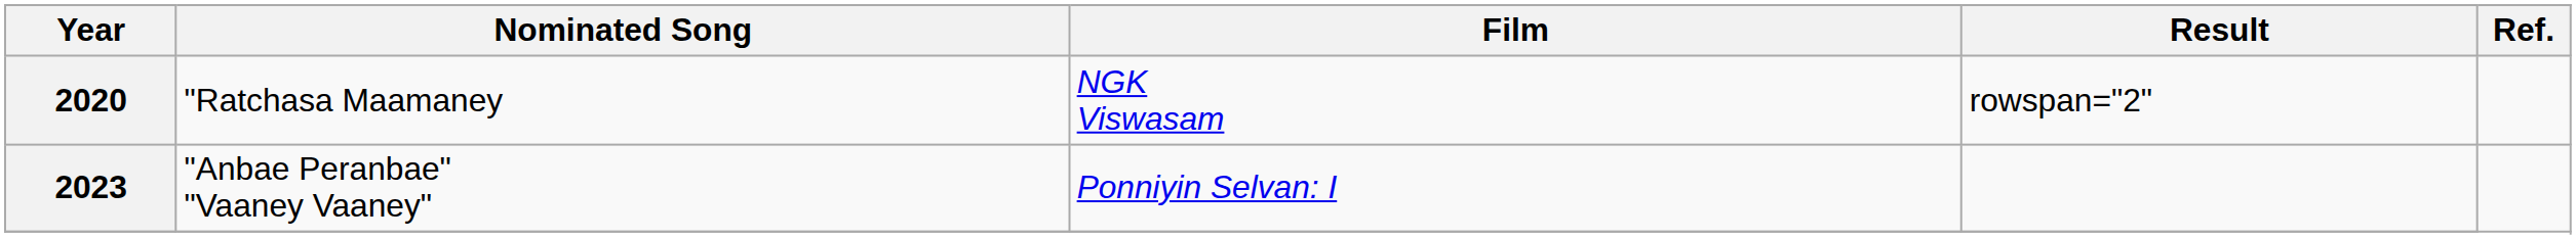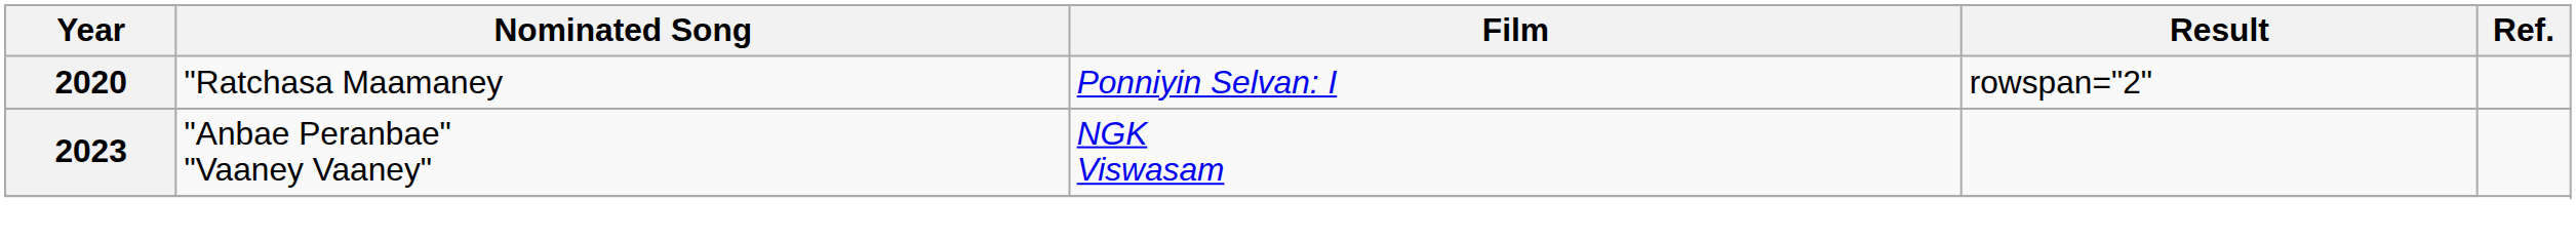2020 | Film: NGK Viswasam -> Ponniyin Selvan: I
2023 | Film: Ponniyin Selvan: I -> NGK Viswasam
